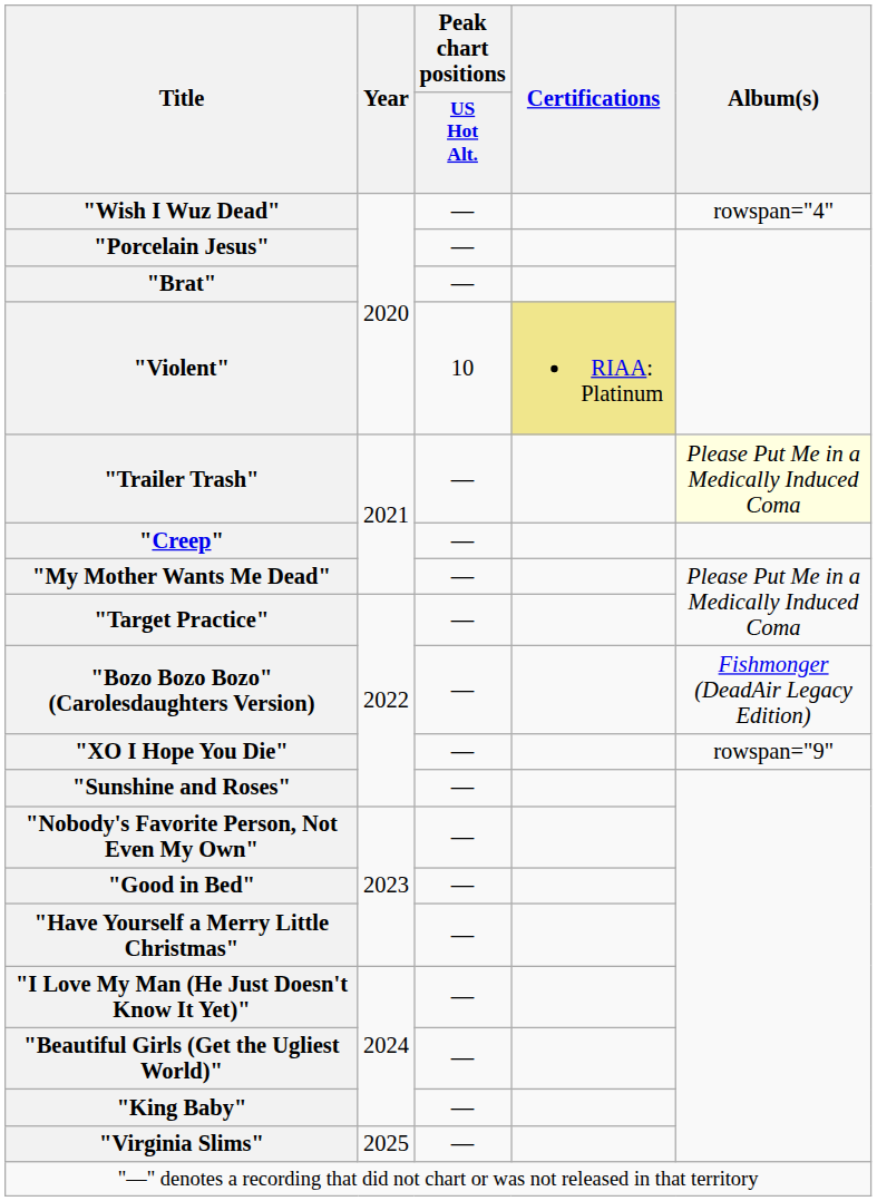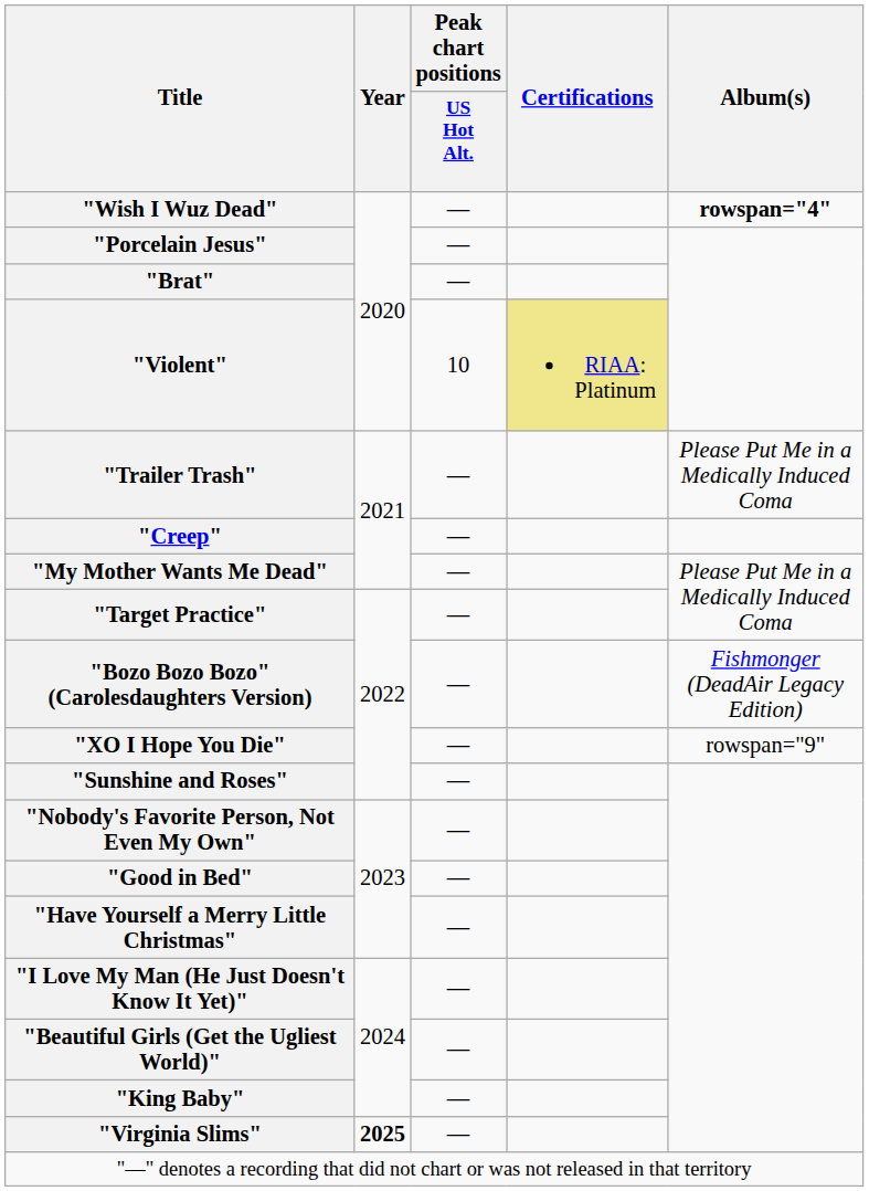"Wish I Wuz Dead" | Album(s): normal -> bold
"Trailer Trash" | Album(s): lightyellow background -> no background
"Virginia Slims" | Year: normal -> bold
